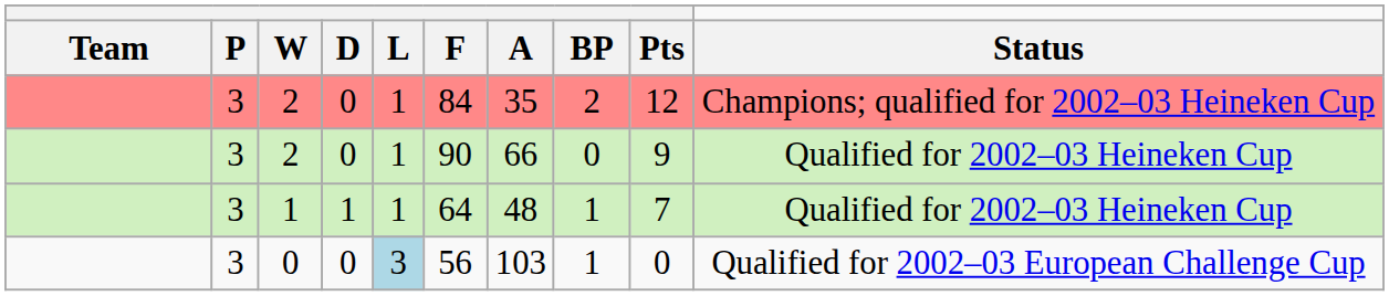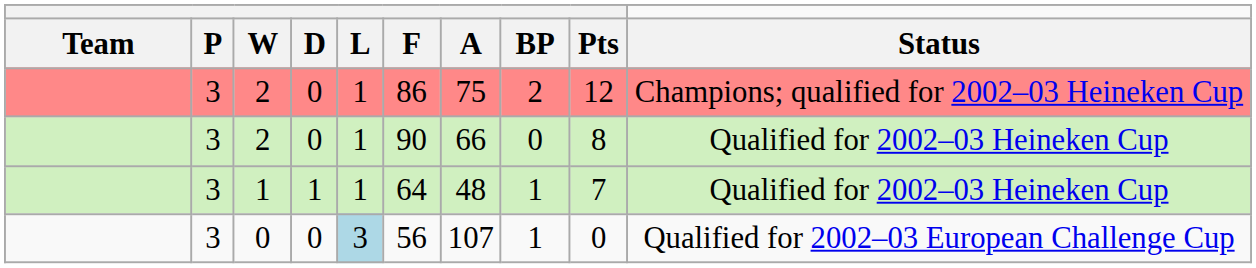row 3 | F: 84 -> 86
row 3 | A: 35 -> 75
row 4 | Pts: 9 -> 8
row 6 | A: 103 -> 107
